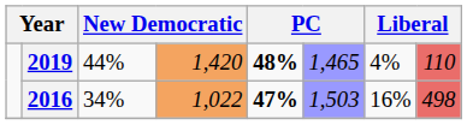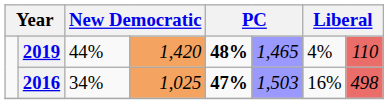2016 | column 4: 1,022 -> 1,025
